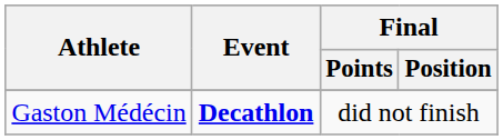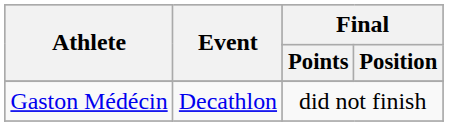Gaston Médécin | Event: bold -> normal
